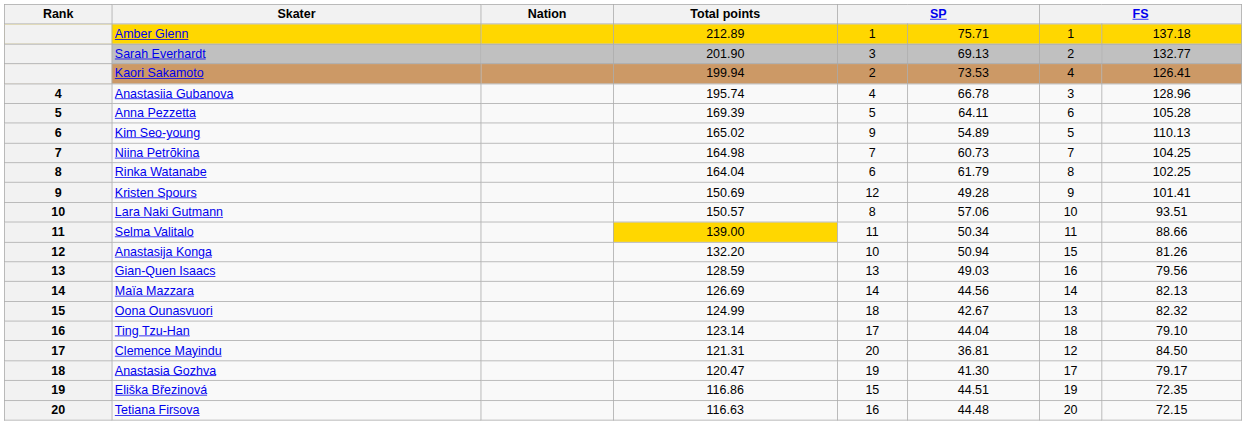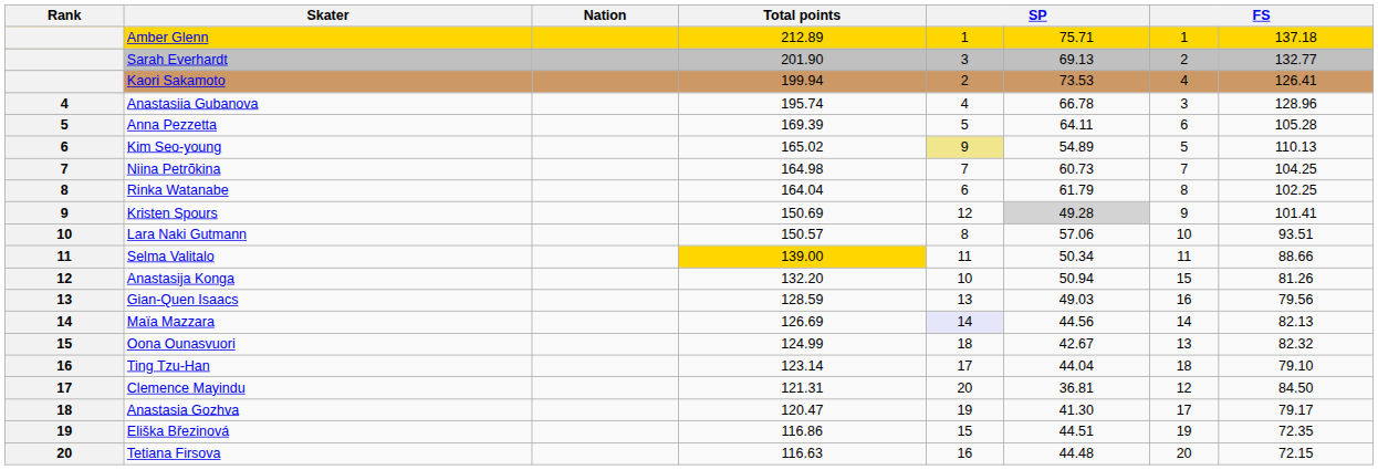Kim Seo-young | column 5: no background -> khaki background
Kristen Spours | column 6: no background -> lightgrey background
Maïa Mazzara | column 5: no background -> lavender background
